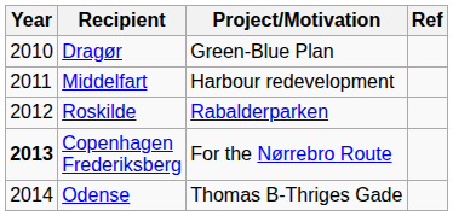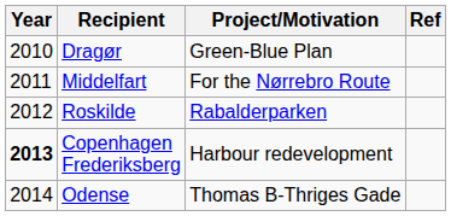Middelfart | Project/Motivation: Harbour redevelopment -> For the Nørrebro Route
Copenhagen Frederiksberg | Project/Motivation: For the Nørrebro Route -> Harbour redevelopment
